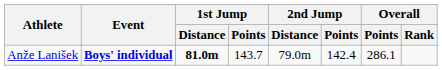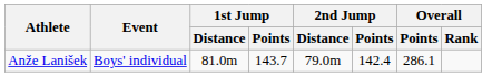Anže Lanišek | Event: bold -> normal
Anže Lanišek | 1st Jump / Distance: bold -> normal
